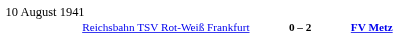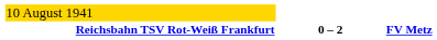10 August 1941 | column 1: no background -> gold background
Reichsbahn TSV Rot-Weiß Frankfurt | column 1: normal -> bold
